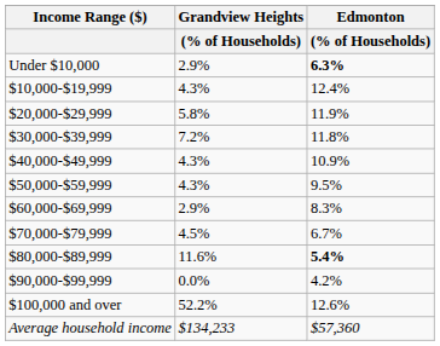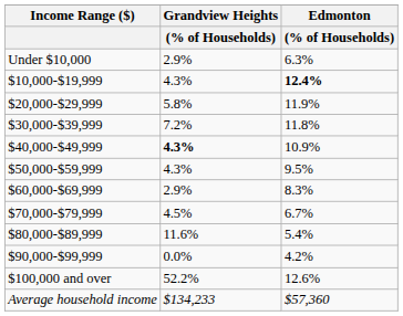Under $10,000 | Edmonton / (% of Households): bold -> normal
$10,000-$19,999 | Edmonton / (% of Households): normal -> bold
$40,000-$49,999 | Grandview Heights / (% of Households): normal -> bold
$80,000-$89,999 | Edmonton / (% of Households): bold -> normal
